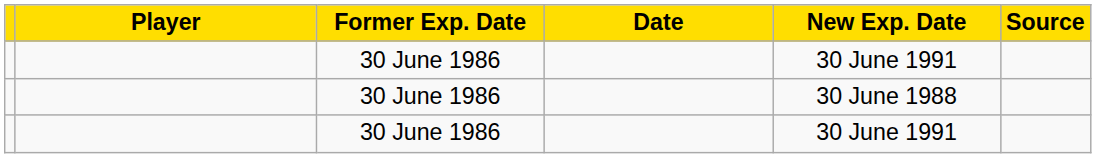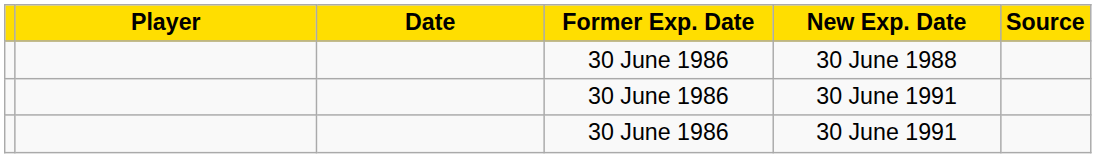columns swapped: Date <-> Former Exp. Date
row 2 | New Exp. Date: 30 June 1991 -> 30 June 1988
row 3 | New Exp. Date: 30 June 1988 -> 30 June 1991
